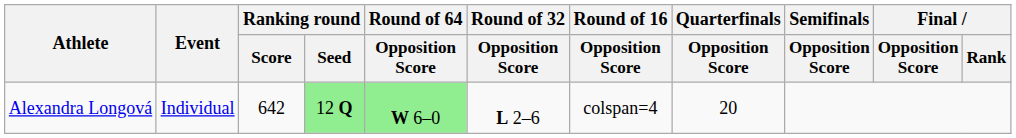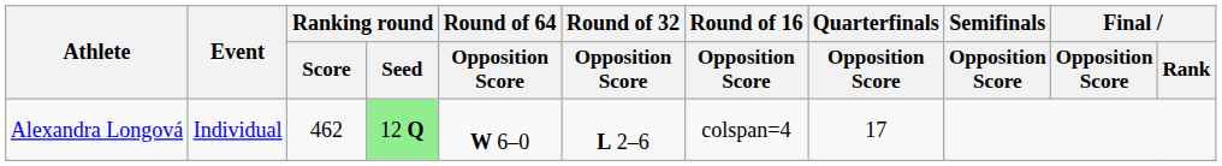Alexandra Longová | Ranking round / Score: 642 -> 462
Alexandra Longová | Round of 64 / Opposition Score: lightgreen background -> no background
Alexandra Longová | Quarterfinals / Opposition Score: 20 -> 17
